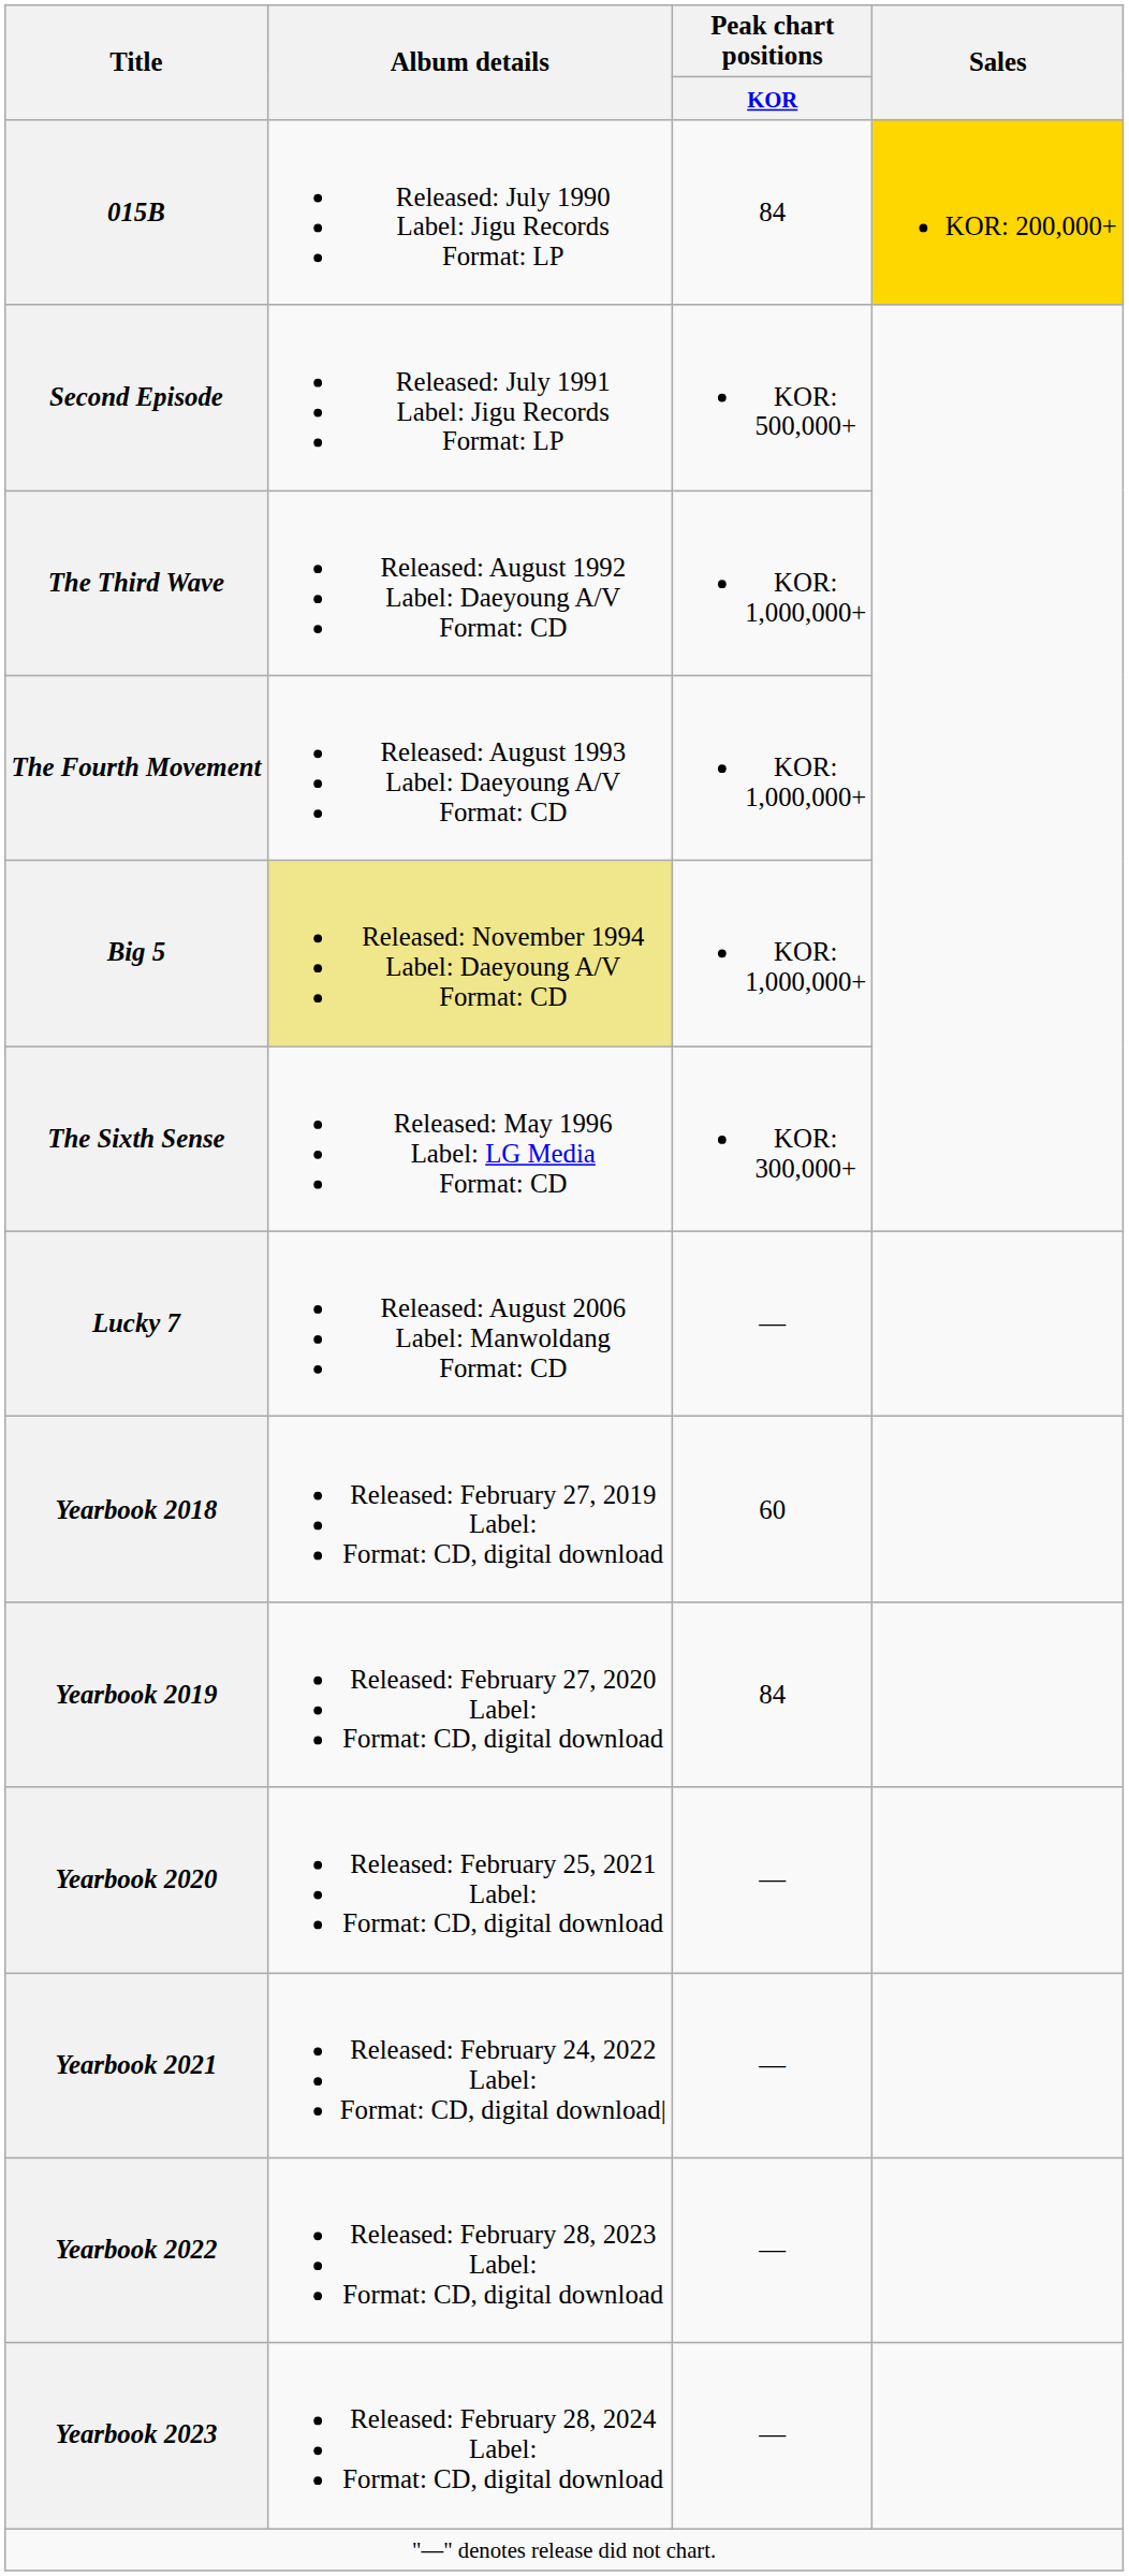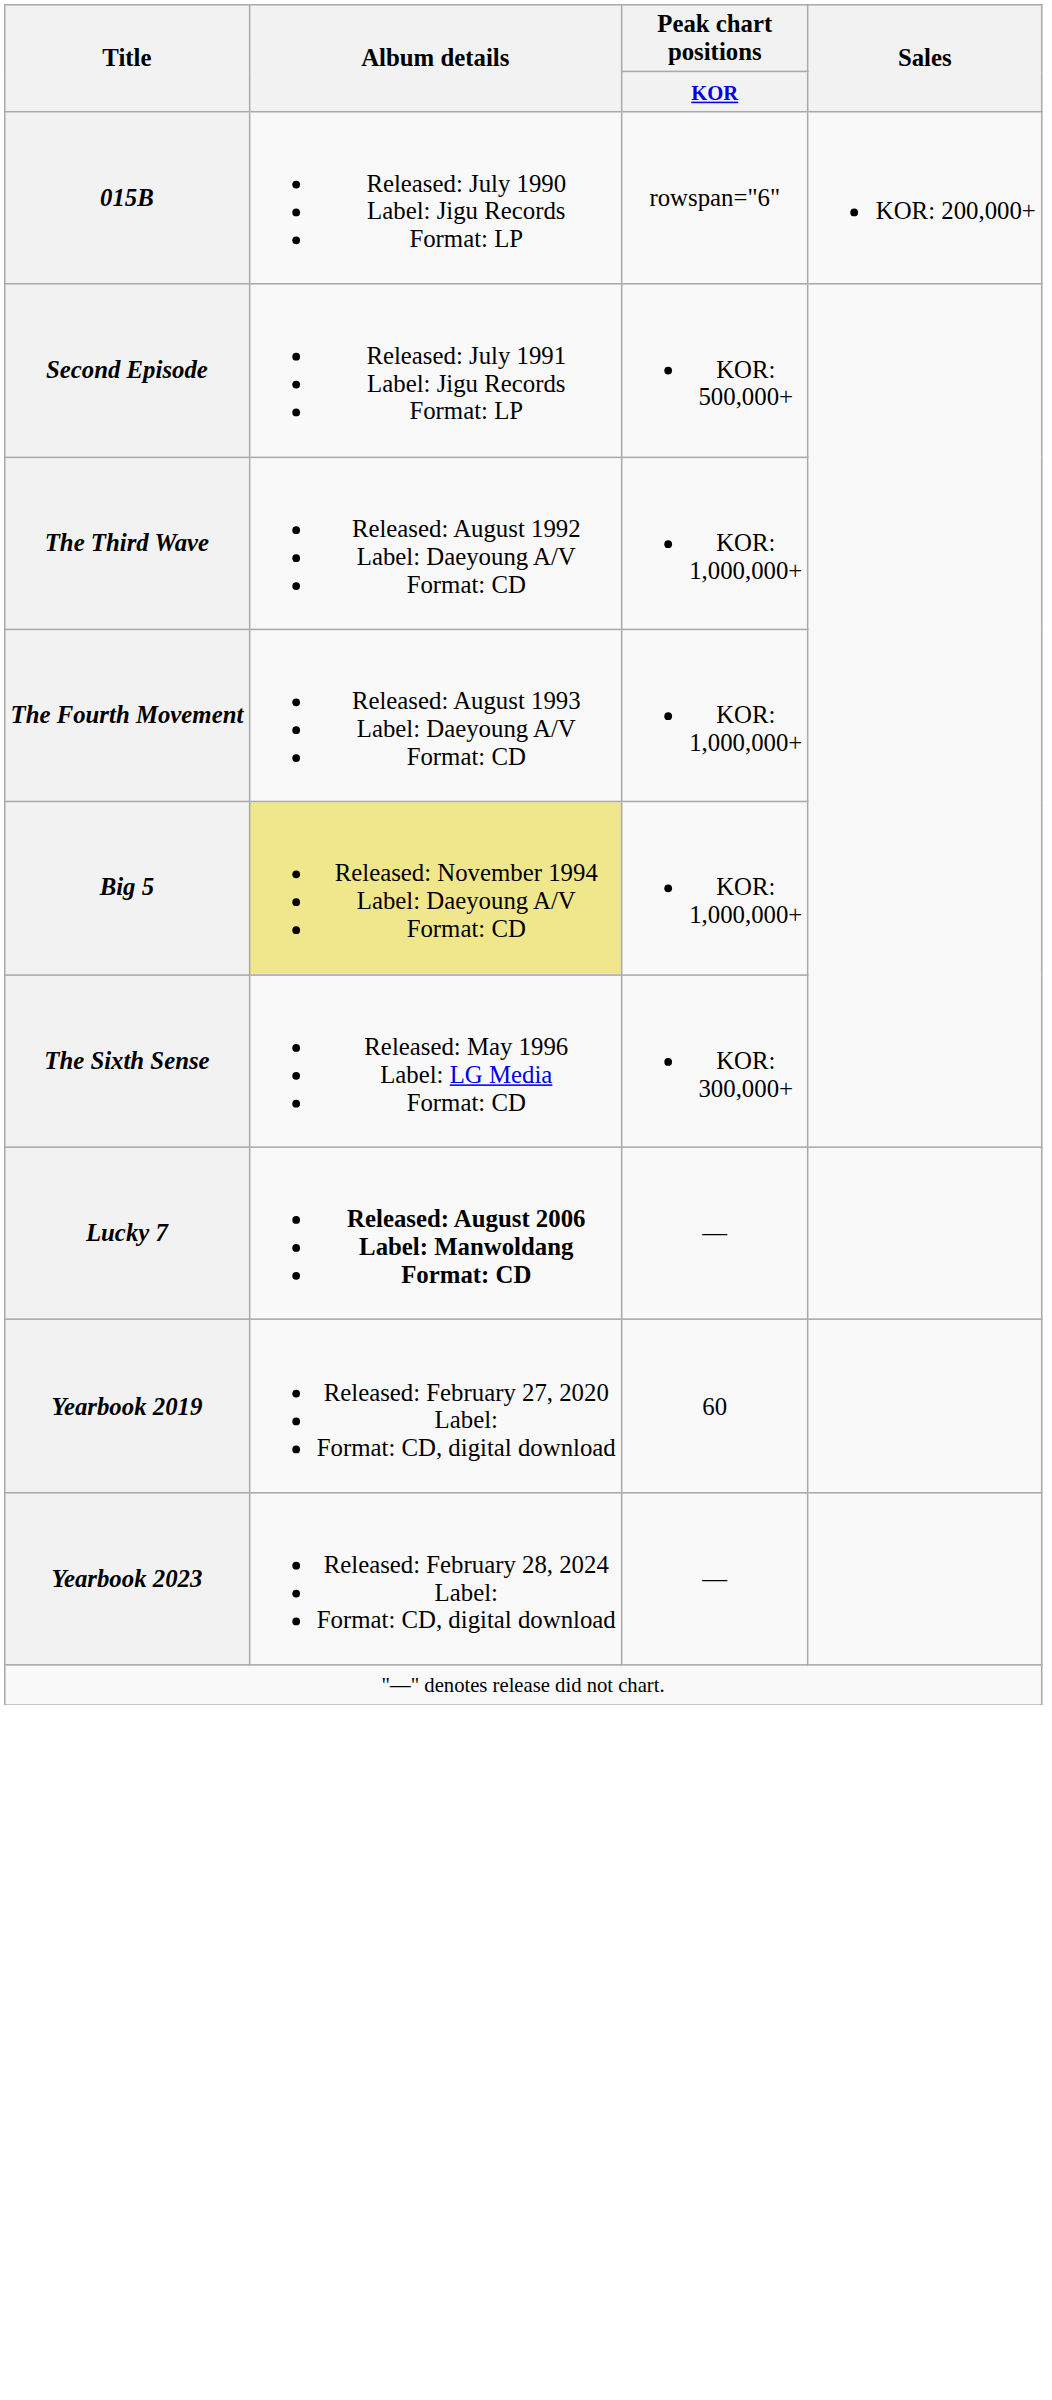015B | Peak chart positions / KOR: 84 -> rowspan="6"
015B | Sales: gold background -> no background
Lucky 7 | Album details: normal -> bold
- row: Yearbook 2018 | Released: February 27, 2019 Label: Format: CD, digital download | 60
Yearbook 2019 | Peak chart positions / KOR: 84 -> 60
- row: Yearbook 2020 | Released: February 25, 2021 Label: Format: CD, digital download | —
- row: Yearbook 2021 | Released: February 24, 2022 Label: Format: CD, digital download| | —
- row: Yearbook 2022 | Released: February 28, 2023 Label: Format: CD, digital download | —
